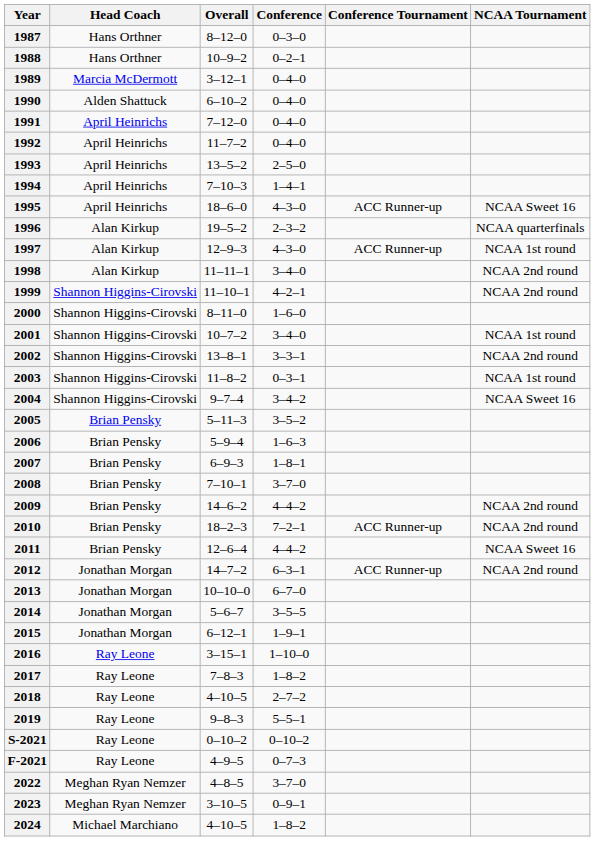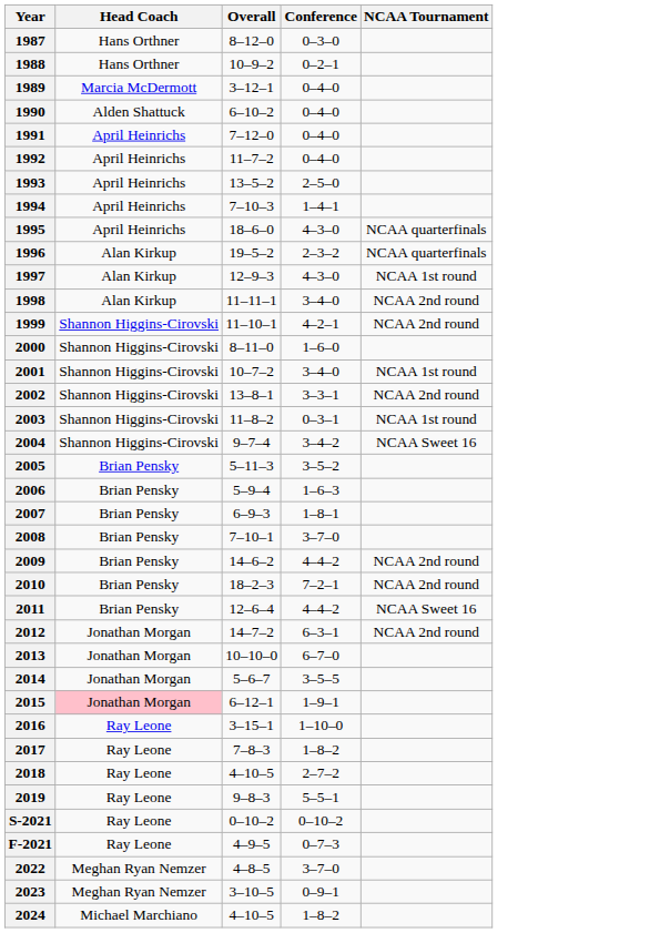- column: Conference Tournament | ACC Runner-up | ACC Runner-up | ACC Runner-up | ACC Runner-up
1995 | NCAA Tournament: NCAA Sweet 16 -> NCAA quarterfinals
2015 | Head Coach: no background -> pink background
